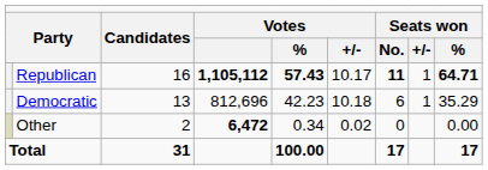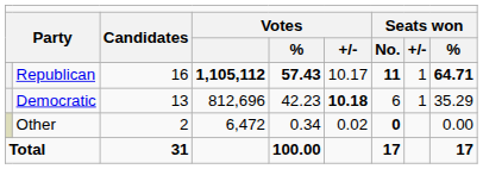Democratic | column 6: normal -> bold
Other | column 4: bold -> normal
Other | column 7: normal -> bold
